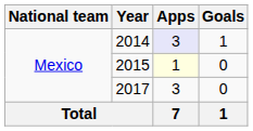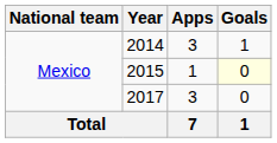2014 | Apps: lavender background -> no background
2015 | Apps: lightyellow background -> no background
2015 | Goals: no background -> lightyellow background
